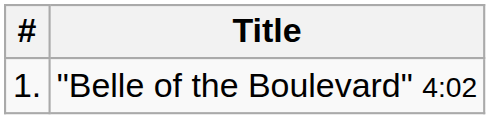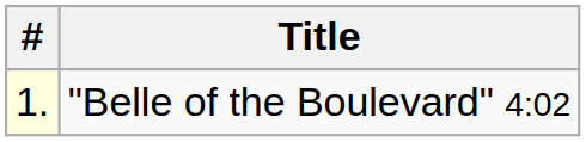"Belle of the Boulevard" 4:02 | #: no background -> lightyellow background
